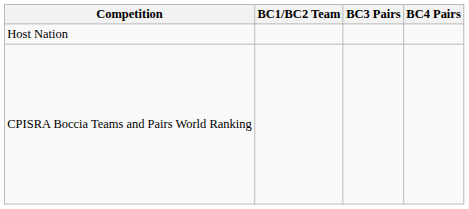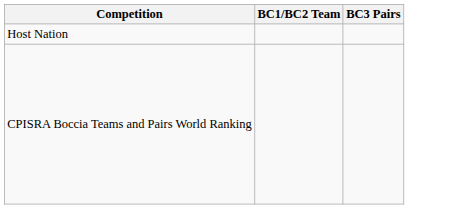- column: BC4 Pairs
